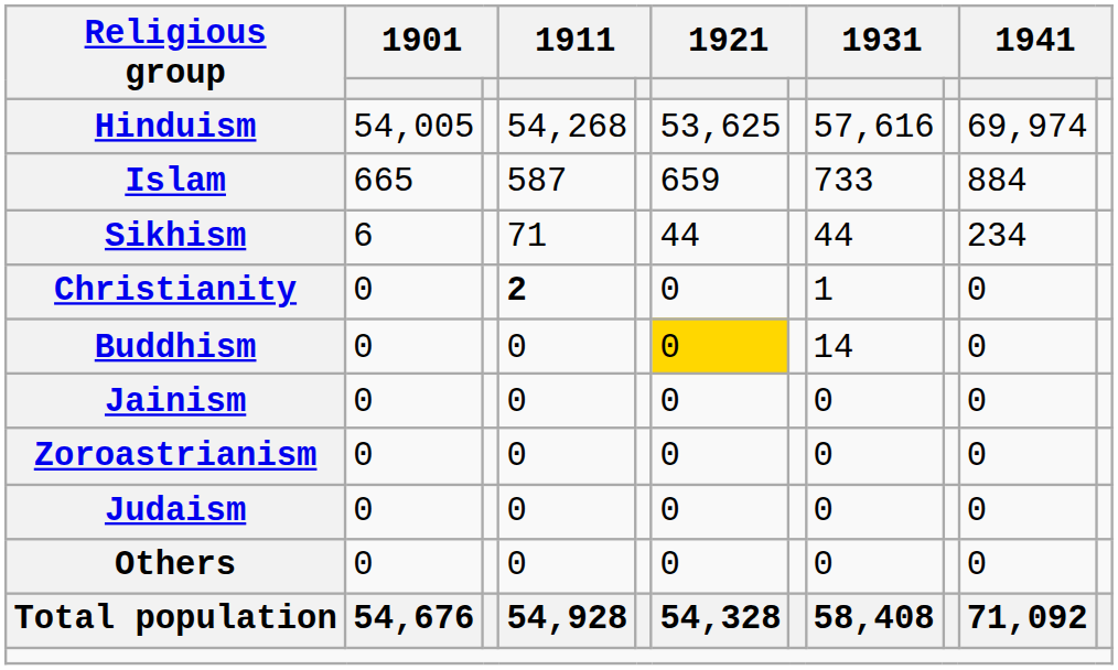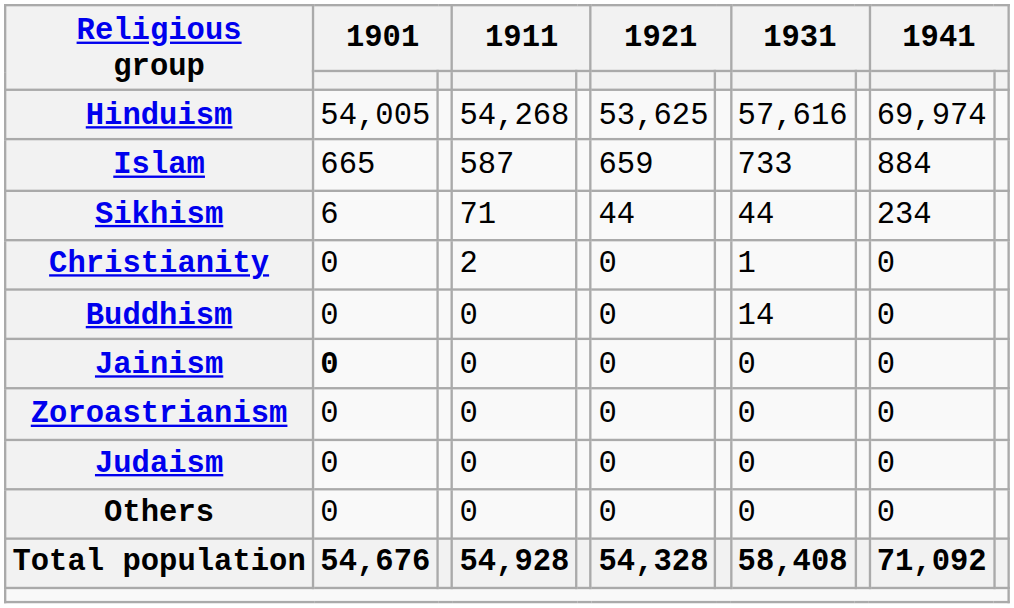Christianity | column 4: bold -> normal
Buddhism | column 6: gold background -> no background
Jainism | column 2: normal -> bold
